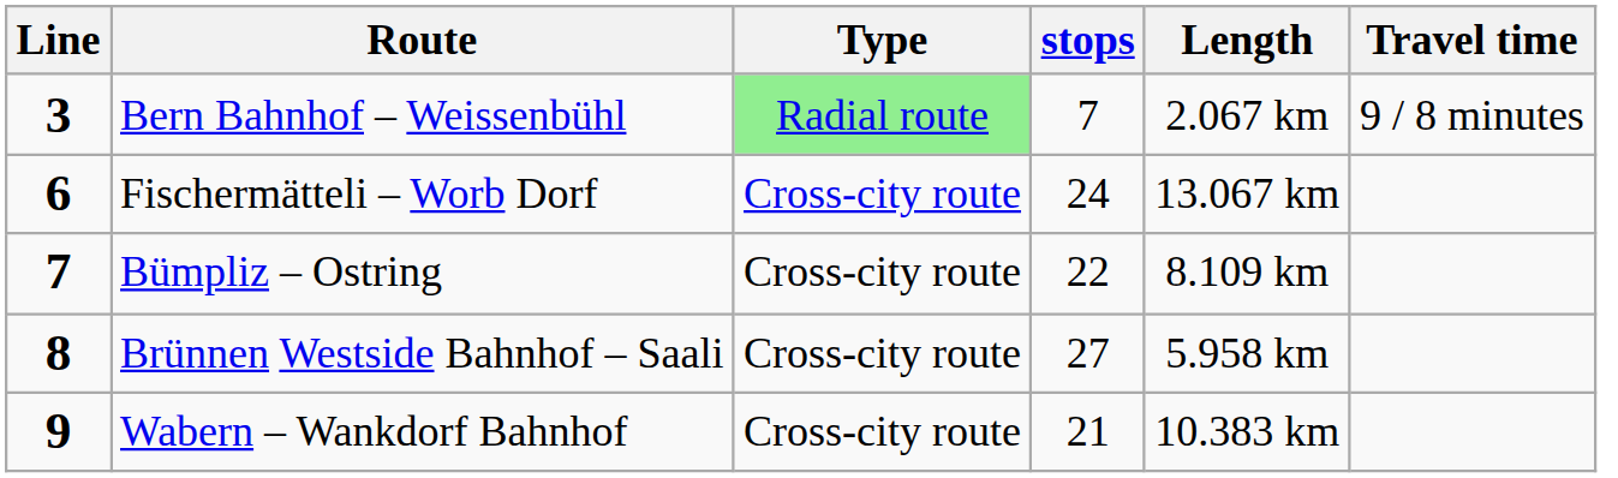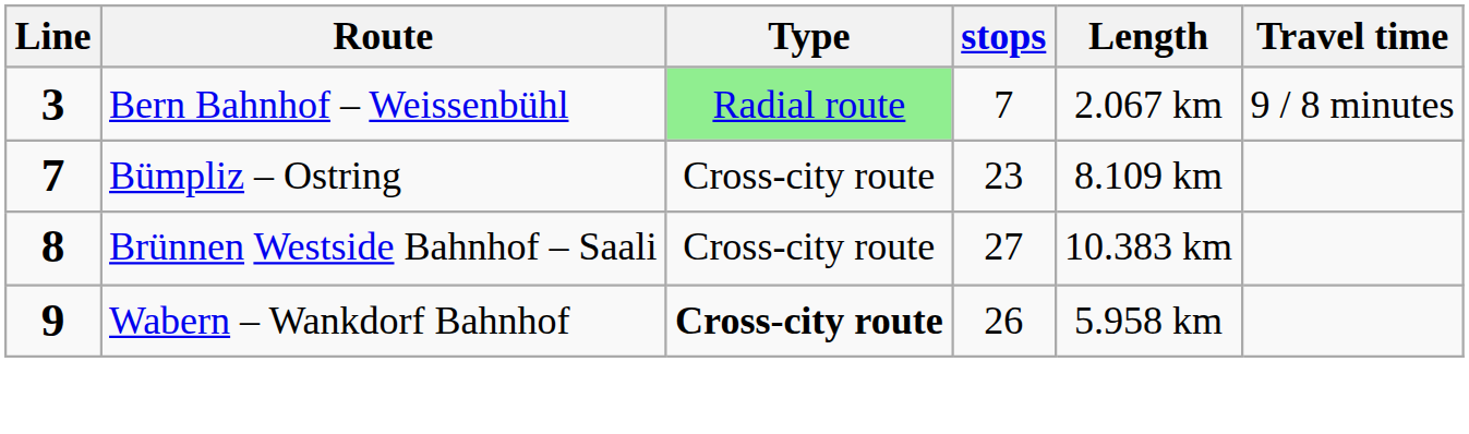- row: 6 | Fischermätteli – Worb Dorf | Cross-city route | 24 | 13.067 km
Bümpliz – Ostring | stops: 22 -> 23
Brünnen Westside Bahnhof – Saali | Length: 5.958 km -> 10.383 km
Wabern – Wankdorf Bahnhof | Type: normal -> bold
Wabern – Wankdorf Bahnhof | stops: 21 -> 26
Wabern – Wankdorf Bahnhof | Length: 10.383 km -> 5.958 km
